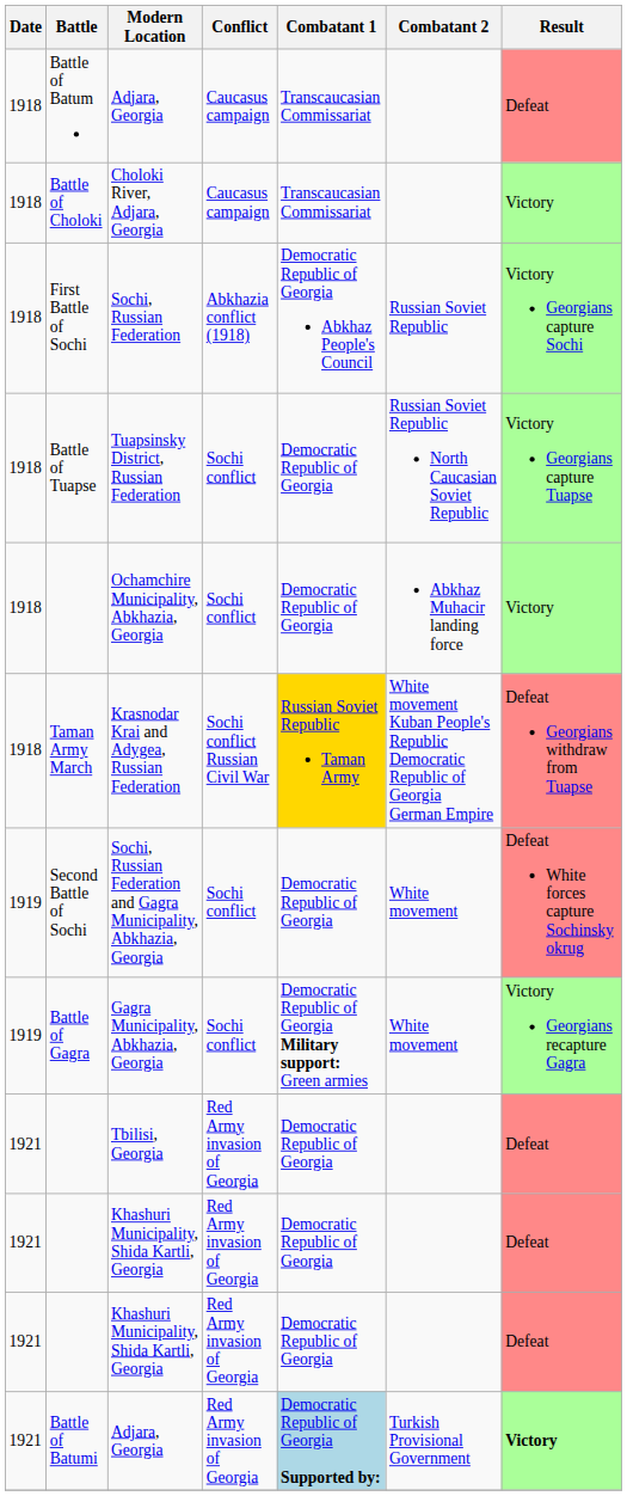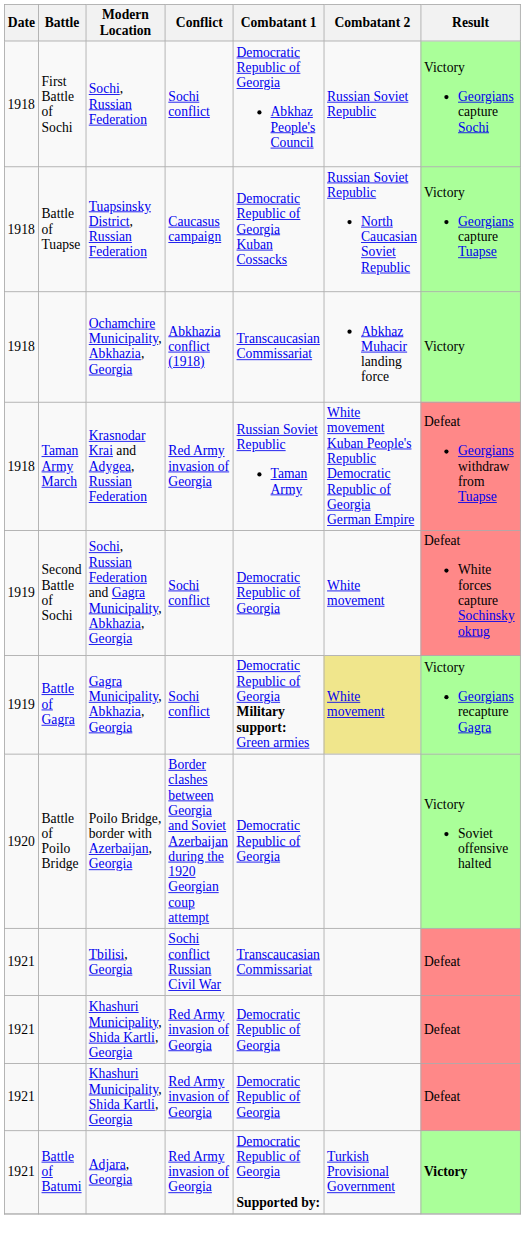- row: 1918 | Battle of Batum | Adjara, Georgia | Caucasus campaign | Transcaucasian Commissariat | Defeat
- row: 1918 | Battle of Choloki | Choloki River, Adjara, Georgia | Caucasus campaign | Transcaucasian Commissariat | Victory
Sochi, Russian Federation | Conflict: Abkhazia conflict (1918) -> Sochi conflict
Tuapsinsky District, Russian Federation | Conflict: Sochi conflict -> Caucasus campaign
Tuapsinsky District, Russian Federation | Combatant 1: Democratic Republic of Georgia -> Democratic Republic of Georgia Kuban Cossacks
Ochamchire Municipality, Abkhazia, Georgia | Conflict: Sochi conflict -> Abkhazia conflict (1918)
Ochamchire Municipality, Abkhazia, Georgia | Combatant 1: Democratic Republic of Georgia -> Transcaucasian Commissariat
Krasnodar Krai and Adygea, Russian Federation | Conflict: Sochi conflict Russian Civil War -> Red Army invasion of Georgia
Krasnodar Krai and Adygea, Russian Federation | Combatant 1: gold background -> no background
Gagra Municipality, Abkhazia, Georgia | Combatant 2: no background -> khaki background
+ row: 1920 | Battle of Poilo Bridge | Poilo Bridge, border with Azerbaijan, Georgia | Border clashes between Georgia and Soviet Azerbaijan during the 1920 Georgian coup attempt | Democratic Republic of Georgia | Victory Soviet offensive halted
Tbilisi, Georgia | Conflict: Red Army invasion of Georgia -> Sochi conflict Russian Civil War
Tbilisi, Georgia | Combatant 1: Democratic Republic of Georgia -> Transcaucasian Commissariat
Battle of Batumi / Adjara, Georgia | Combatant 1: lightblue background -> no background
